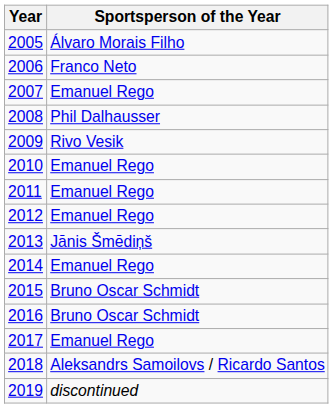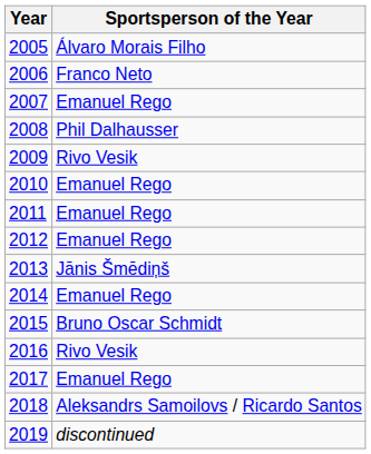2016 | Sportsperson of the Year: Bruno Oscar Schmidt -> Rivo Vesik
